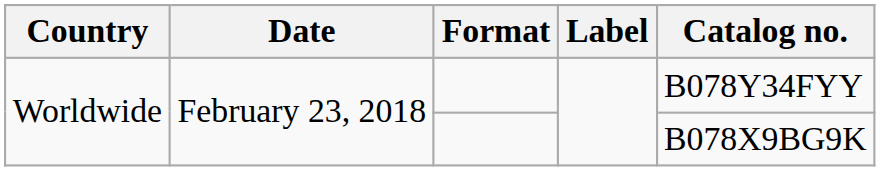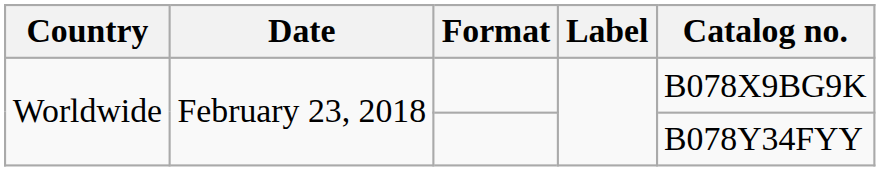row 2 | Catalog no.: B078Y34FYY -> B078X9BG9K
row 3 | Catalog no.: B078X9BG9K -> B078Y34FYY
